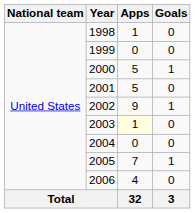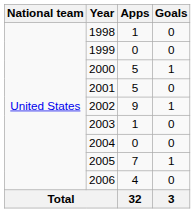2003 | Apps: lightyellow background -> no background
